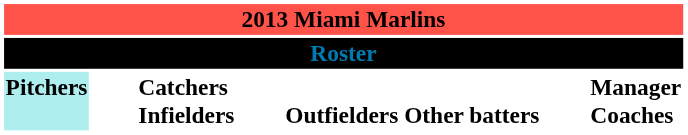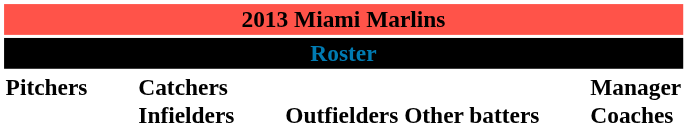Pitchers | column 1: paleturquoise background -> no background
